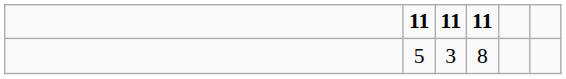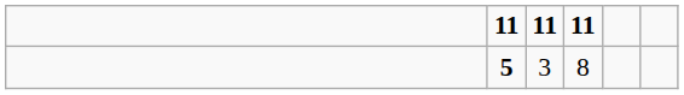row 2 | column 2: normal -> bold
